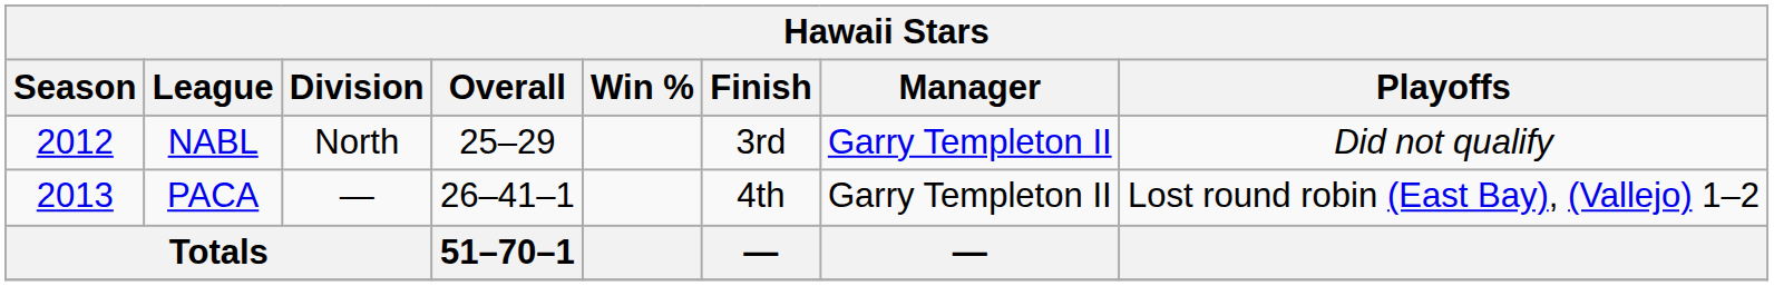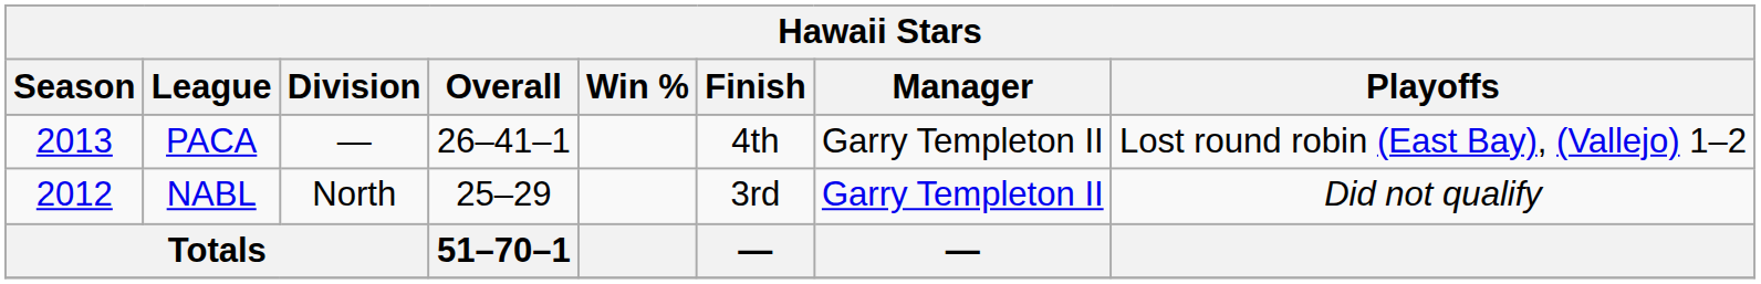rows swapped: NABL <-> PACA
